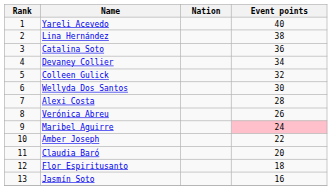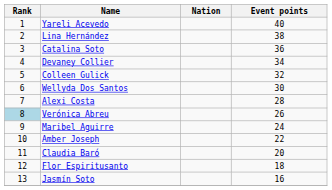Verónica Abreu | Rank: no background -> lightblue background
Maribel Aguirre | Event points: pink background -> no background
